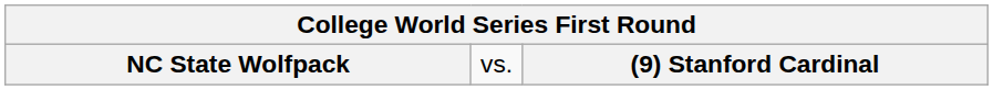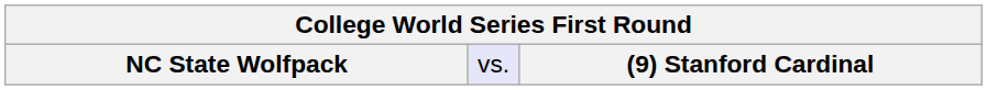NC State Wolfpack | column 2: no background -> lavender background
